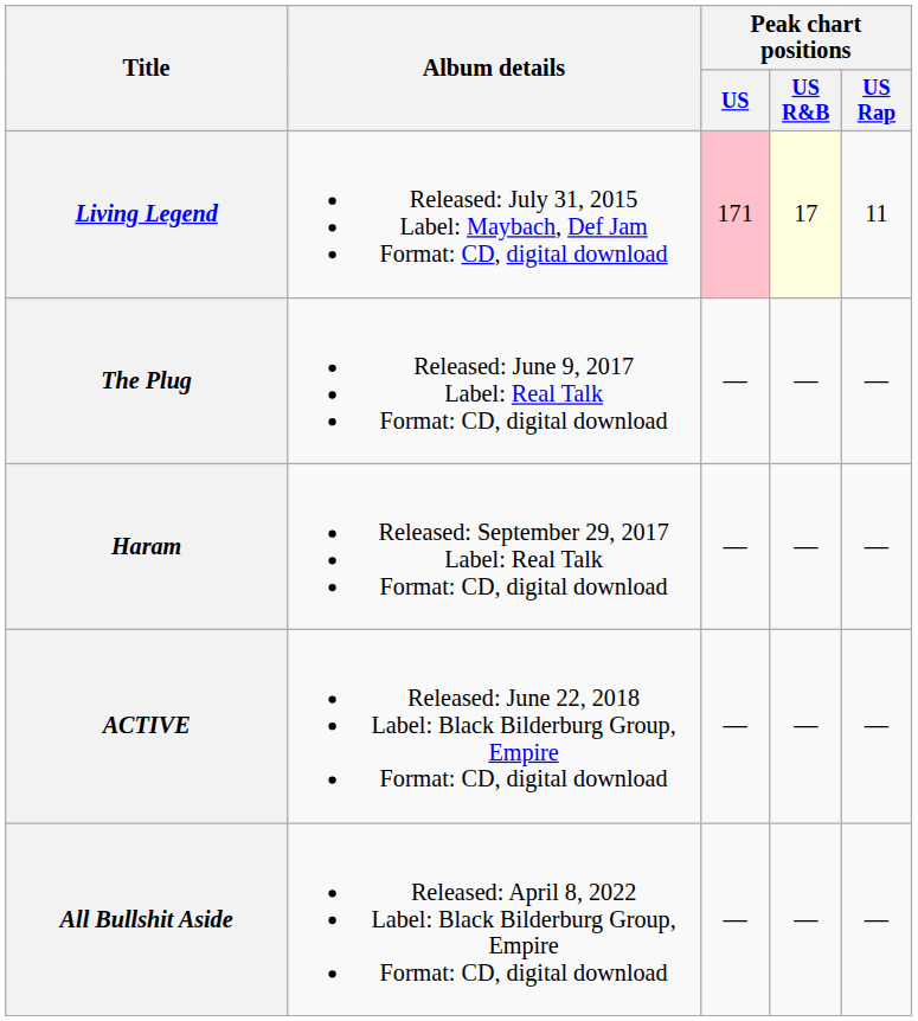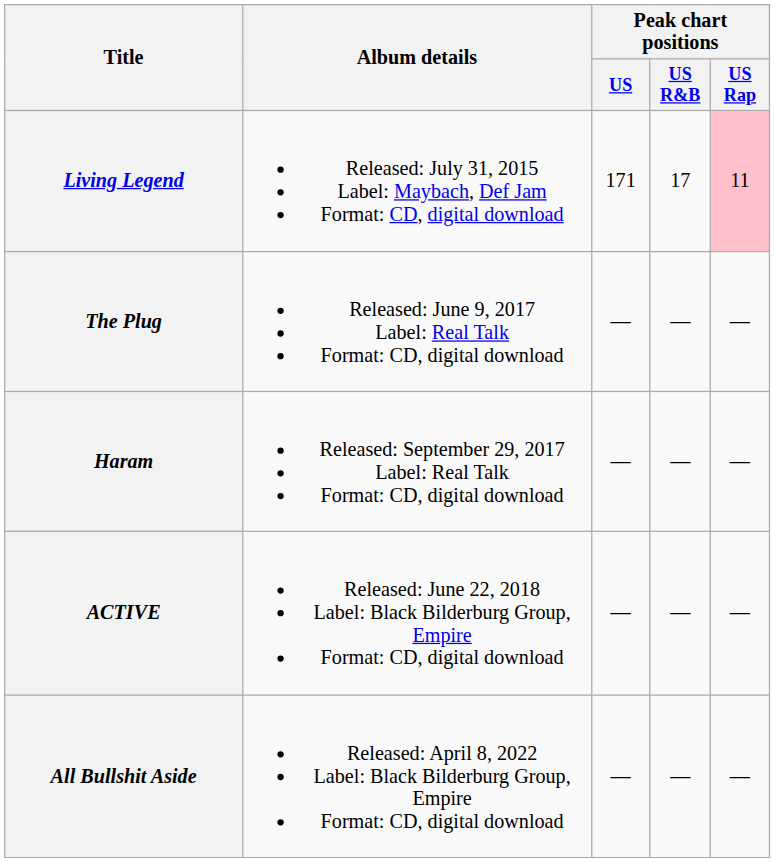Living Legend | Peak chart positions / US: pink background -> no background
Living Legend | Peak chart positions / US R&B: lightyellow background -> no background
Living Legend | Peak chart positions / US Rap: no background -> pink background
